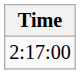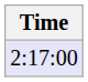row 2 | column 1: no background -> lavender background
